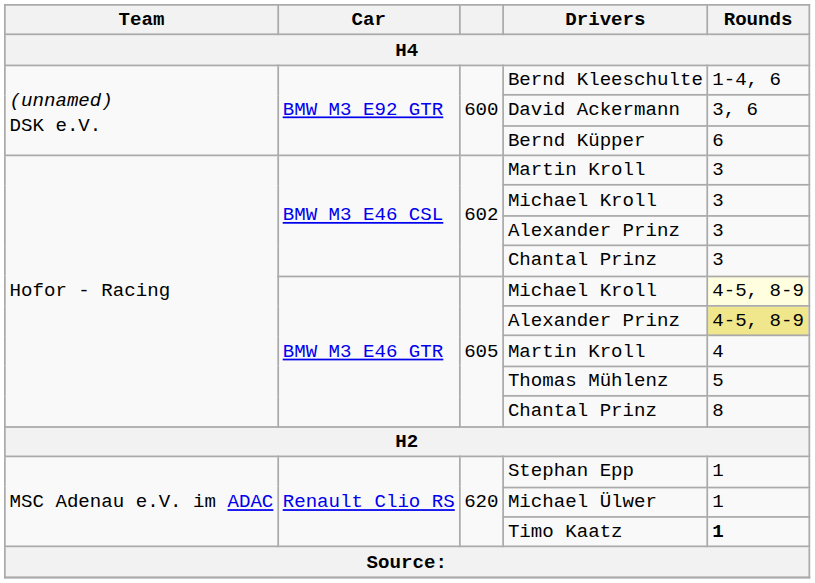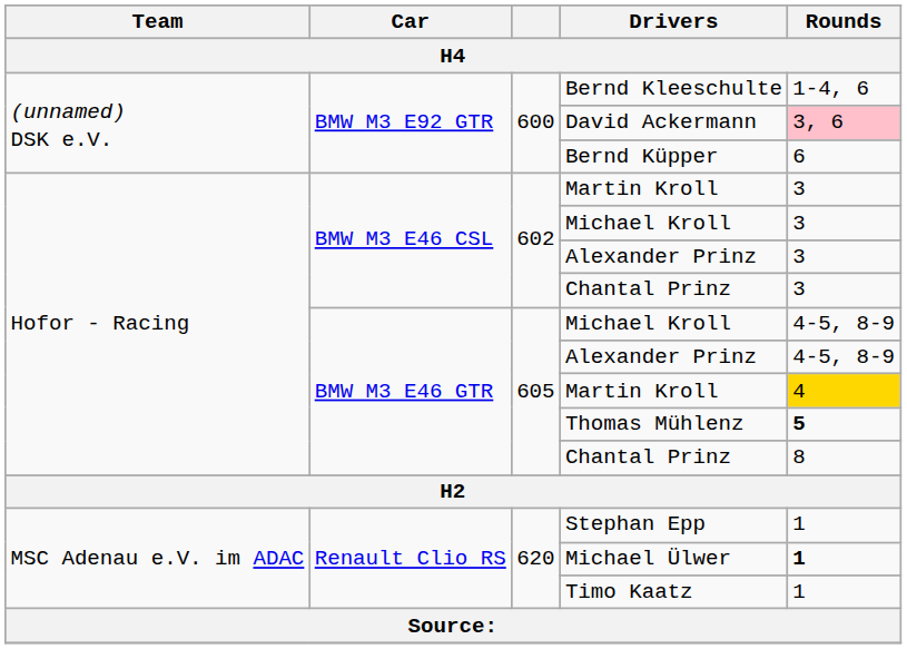David Ackermann | Rounds: no background -> pink background
BMW M3 E46 GTR / Michael Kroll | Rounds: lightyellow background -> no background
BMW M3 E46 GTR / Alexander Prinz | Rounds: khaki background -> no background
BMW M3 E46 GTR / Martin Kroll | Rounds: no background -> gold background
Thomas Mühlenz | Rounds: normal -> bold
Michael Ülwer | Rounds: normal -> bold
Timo Kaatz | Rounds: bold -> normal
